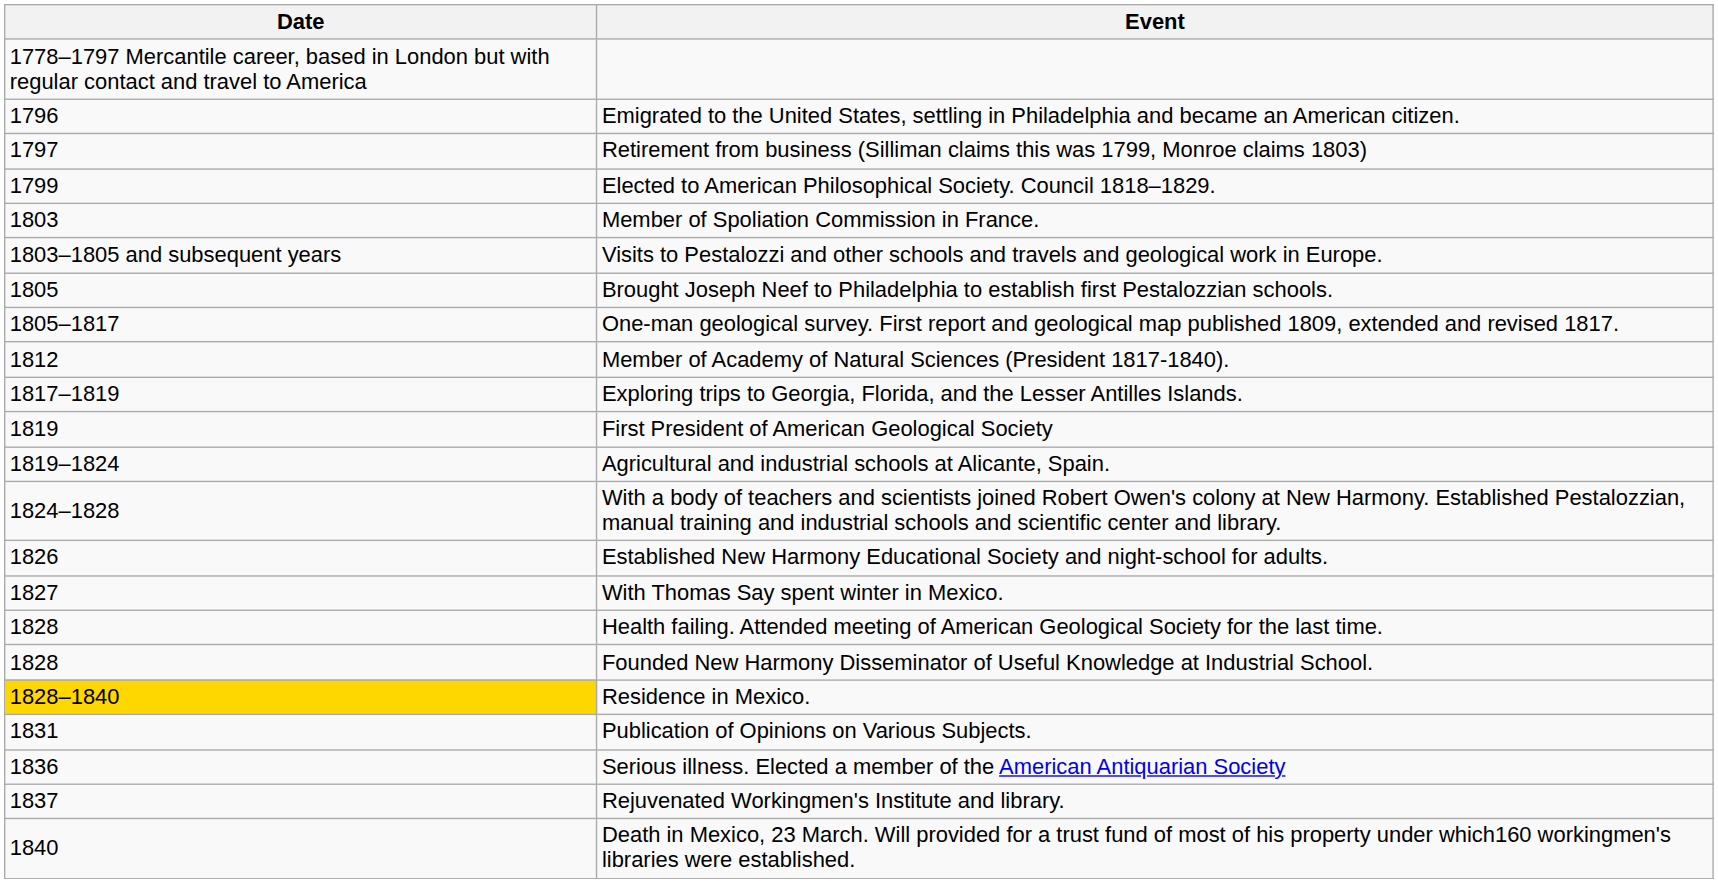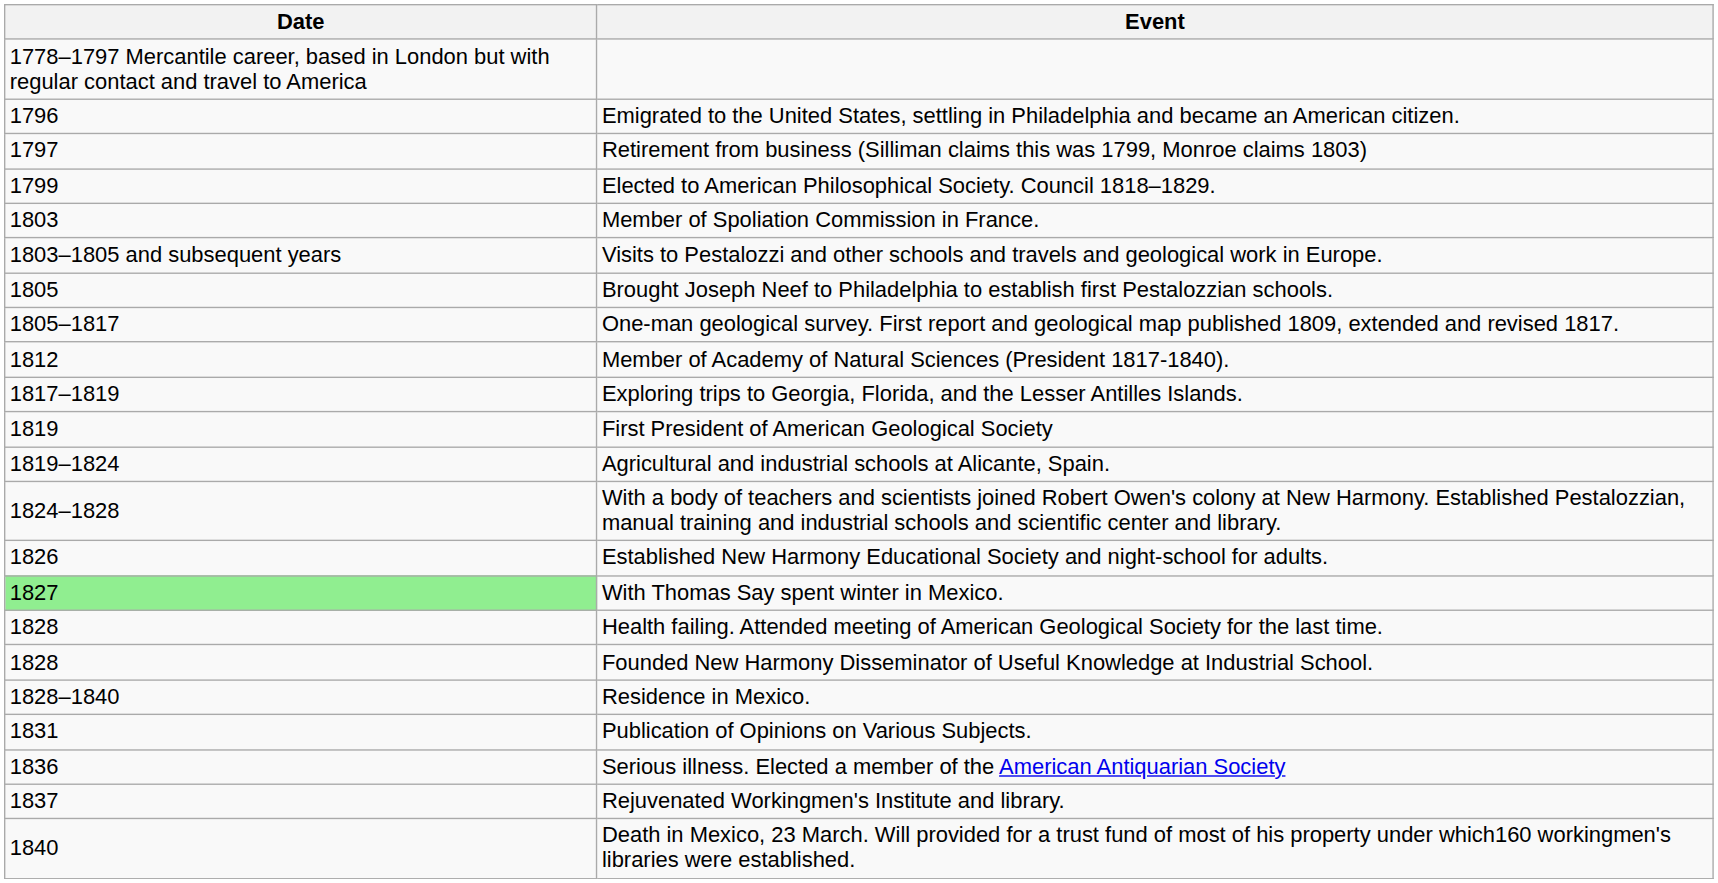With Thomas Say spent winter in Mexico. | Date: no background -> lightgreen background
Residence in Mexico. | Date: gold background -> no background
